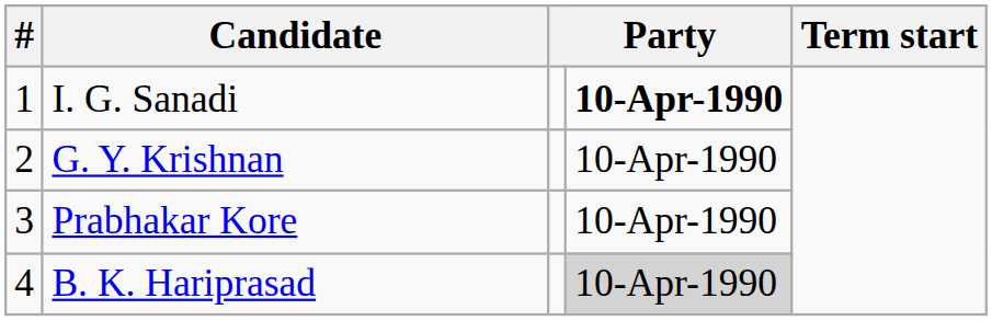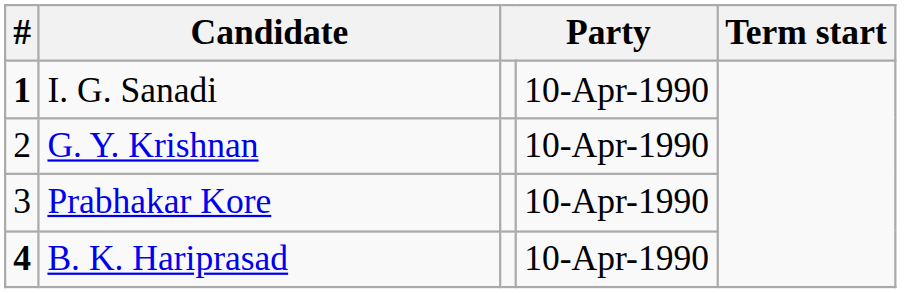I. G. Sanadi | #: normal -> bold
I. G. Sanadi | column 4: bold -> normal
B. K. Hariprasad | #: normal -> bold
B. K. Hariprasad | column 4: lightgrey background -> no background
